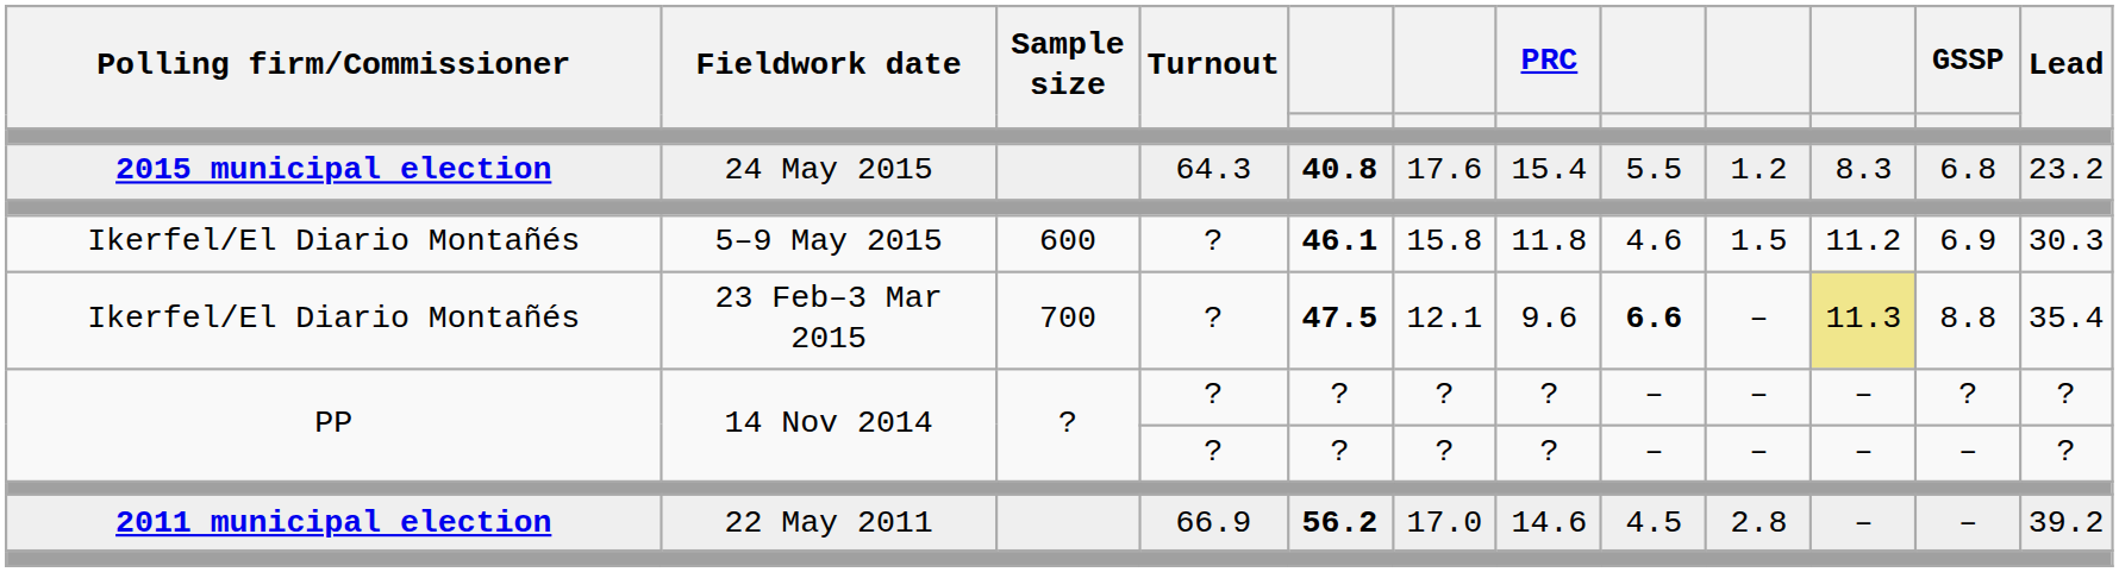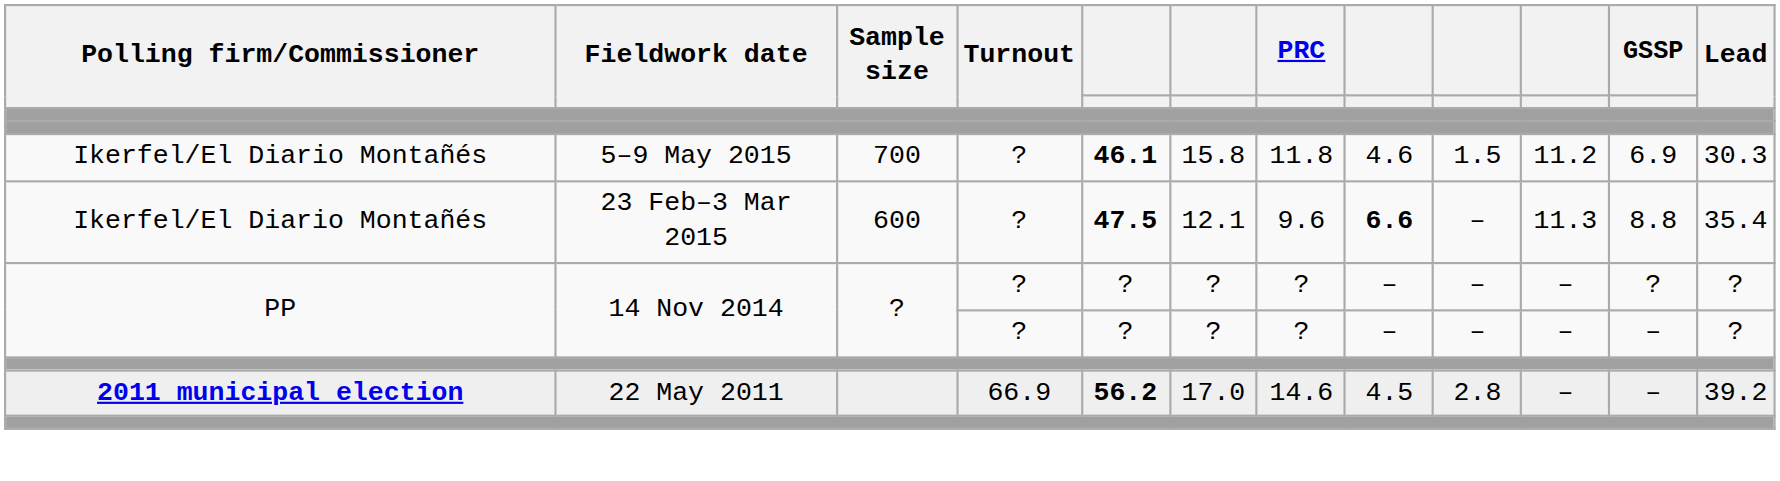- row: 2015 municipal election | 24 May 2015 | 64.3 | 40.8 | 17.6 | 15.4 | 5.5 | 1.2 | 8.3 | 6.8 | 23.2
5–9 May 2015 | Sample size: 600 -> 700
23 Feb–3 Mar 2015 | Sample size: 700 -> 600
23 Feb–3 Mar 2015 | column 10: khaki background -> no background
